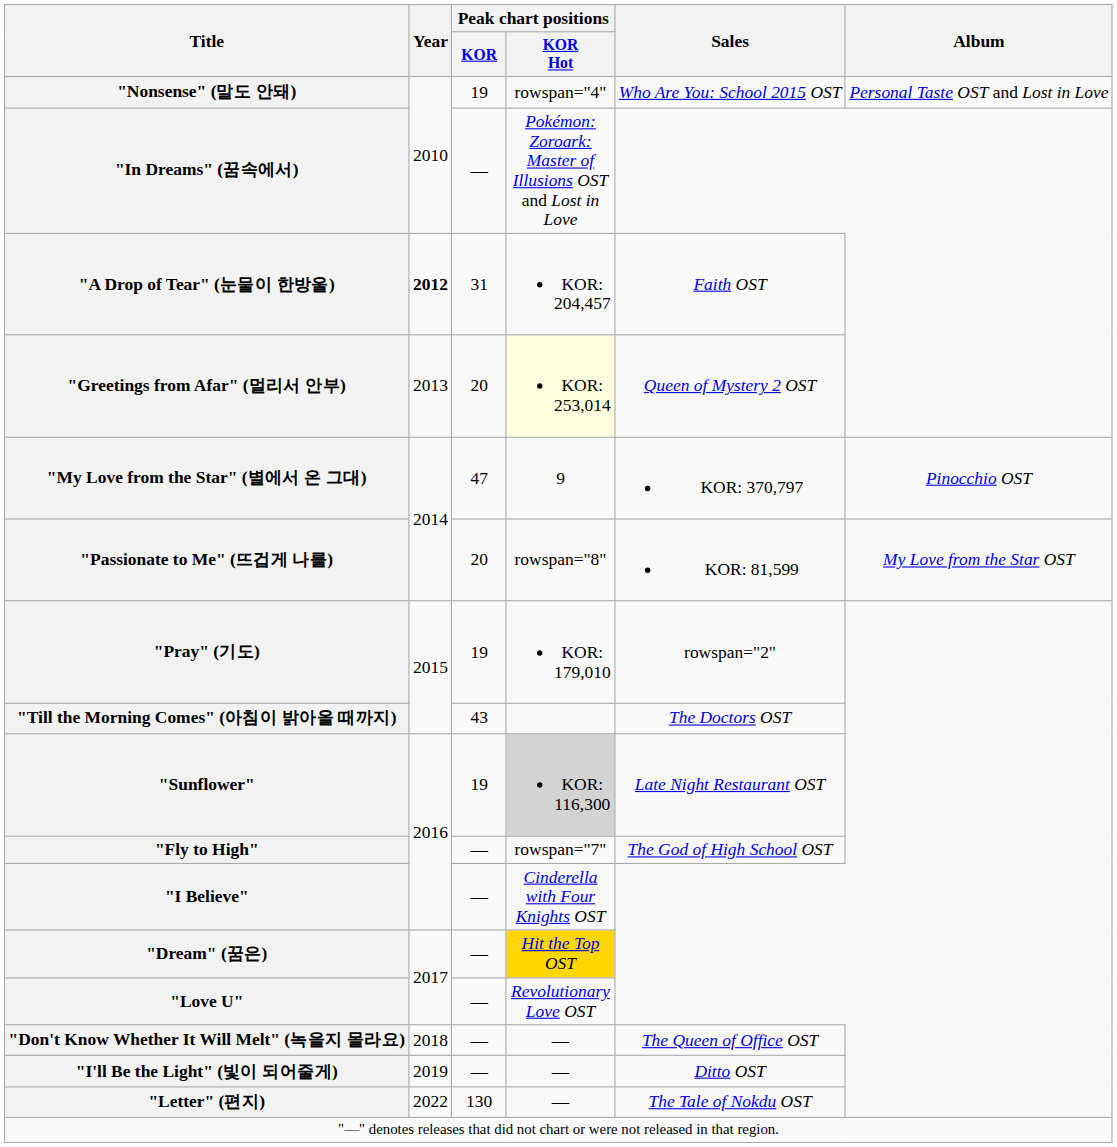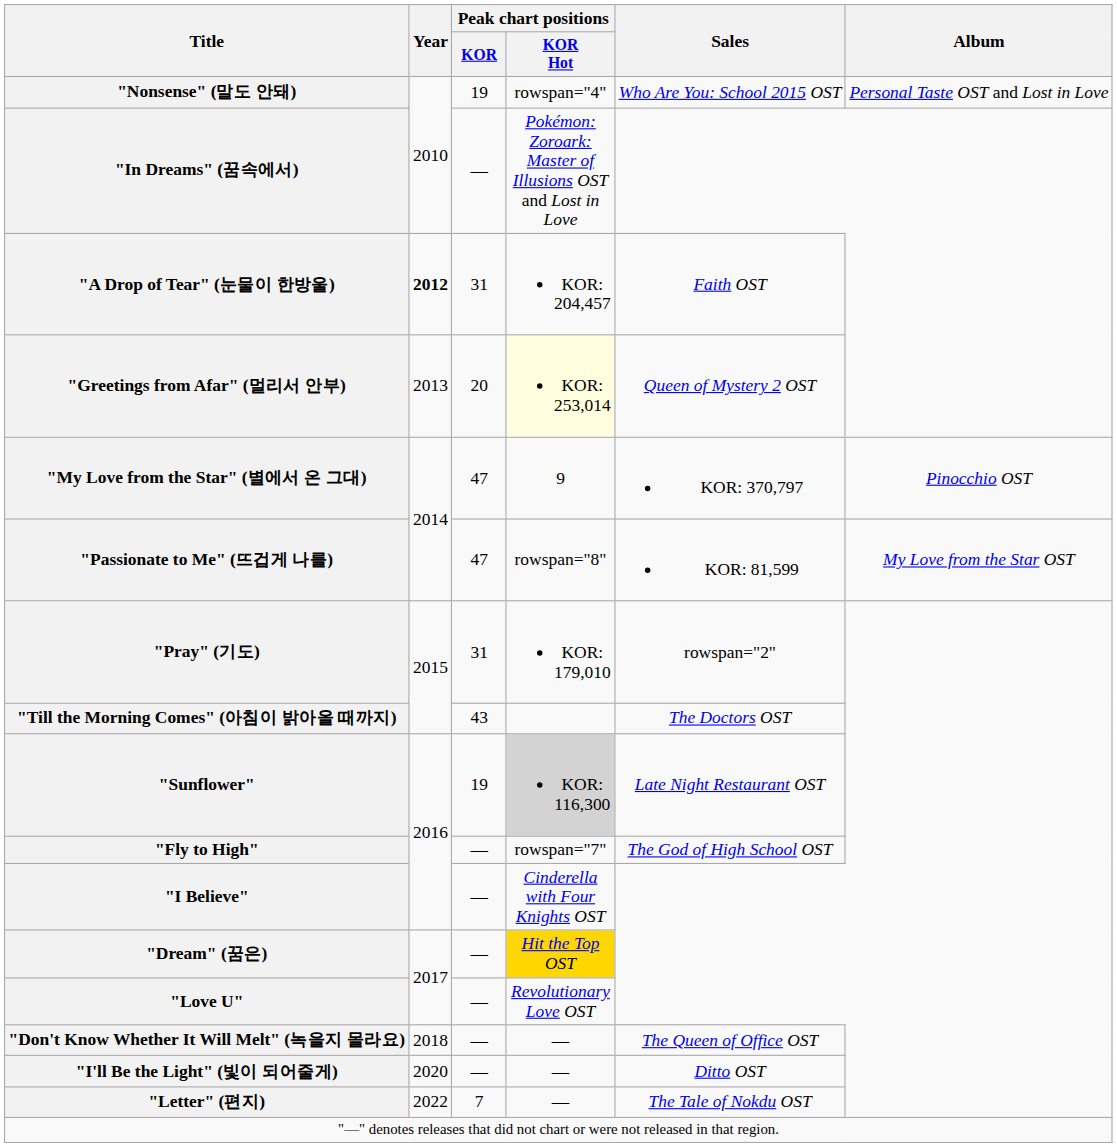"Passionate to Me" (뜨겁게 나를) | Peak chart positions / KOR: 20 -> 47
"Pray" (기도) | Peak chart positions / KOR: 19 -> 31
"I'll Be the Light" (빛이 되어줄게) | Year: 2019 -> 2020
"Letter" (편지) | Peak chart positions / KOR: 130 -> 7
